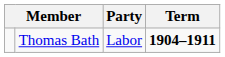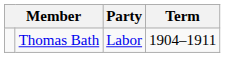Thomas Bath | Term: bold -> normal
